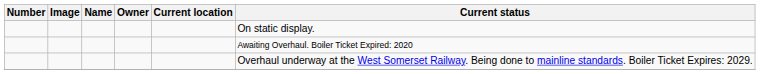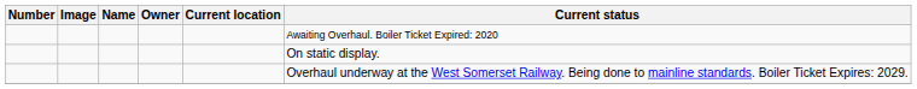row 2 | Current status: On static display. -> Awaiting Overhaul. Boiler Ticket Expired: 2020
row 3 | Current status: Awaiting Overhaul. Boiler Ticket Expired: 2020 -> On static display.
